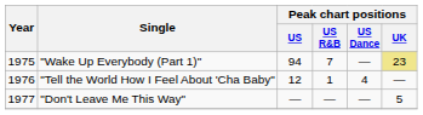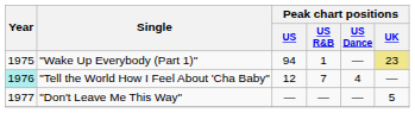"Wake Up Everybody (Part 1)" | Peak chart positions / US R&B: 7 -> 1
"Tell the World How I Feel About 'Cha Baby" | Year: no background -> paleturquoise background
"Tell the World How I Feel About 'Cha Baby" | Peak chart positions / US R&B: 1 -> 7
